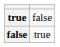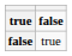row 2 | column 2: normal -> bold
